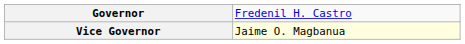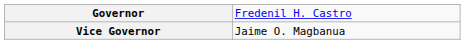Vice Governor | column 2: lightyellow background -> no background
